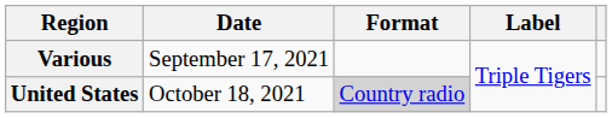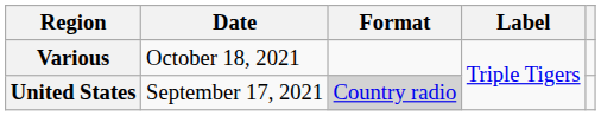Various | Date: September 17, 2021 -> October 18, 2021
United States | Date: October 18, 2021 -> September 17, 2021
